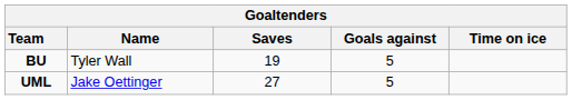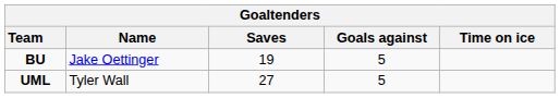BU | Name: Tyler Wall -> Jake Oettinger
UML | Name: Jake Oettinger -> Tyler Wall
